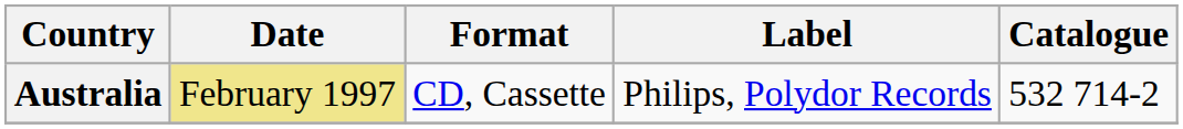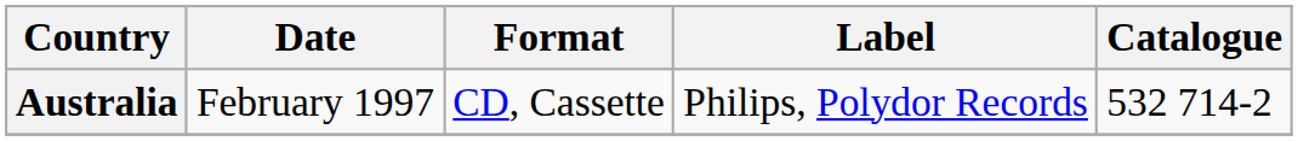Australia | Date: khaki background -> no background
